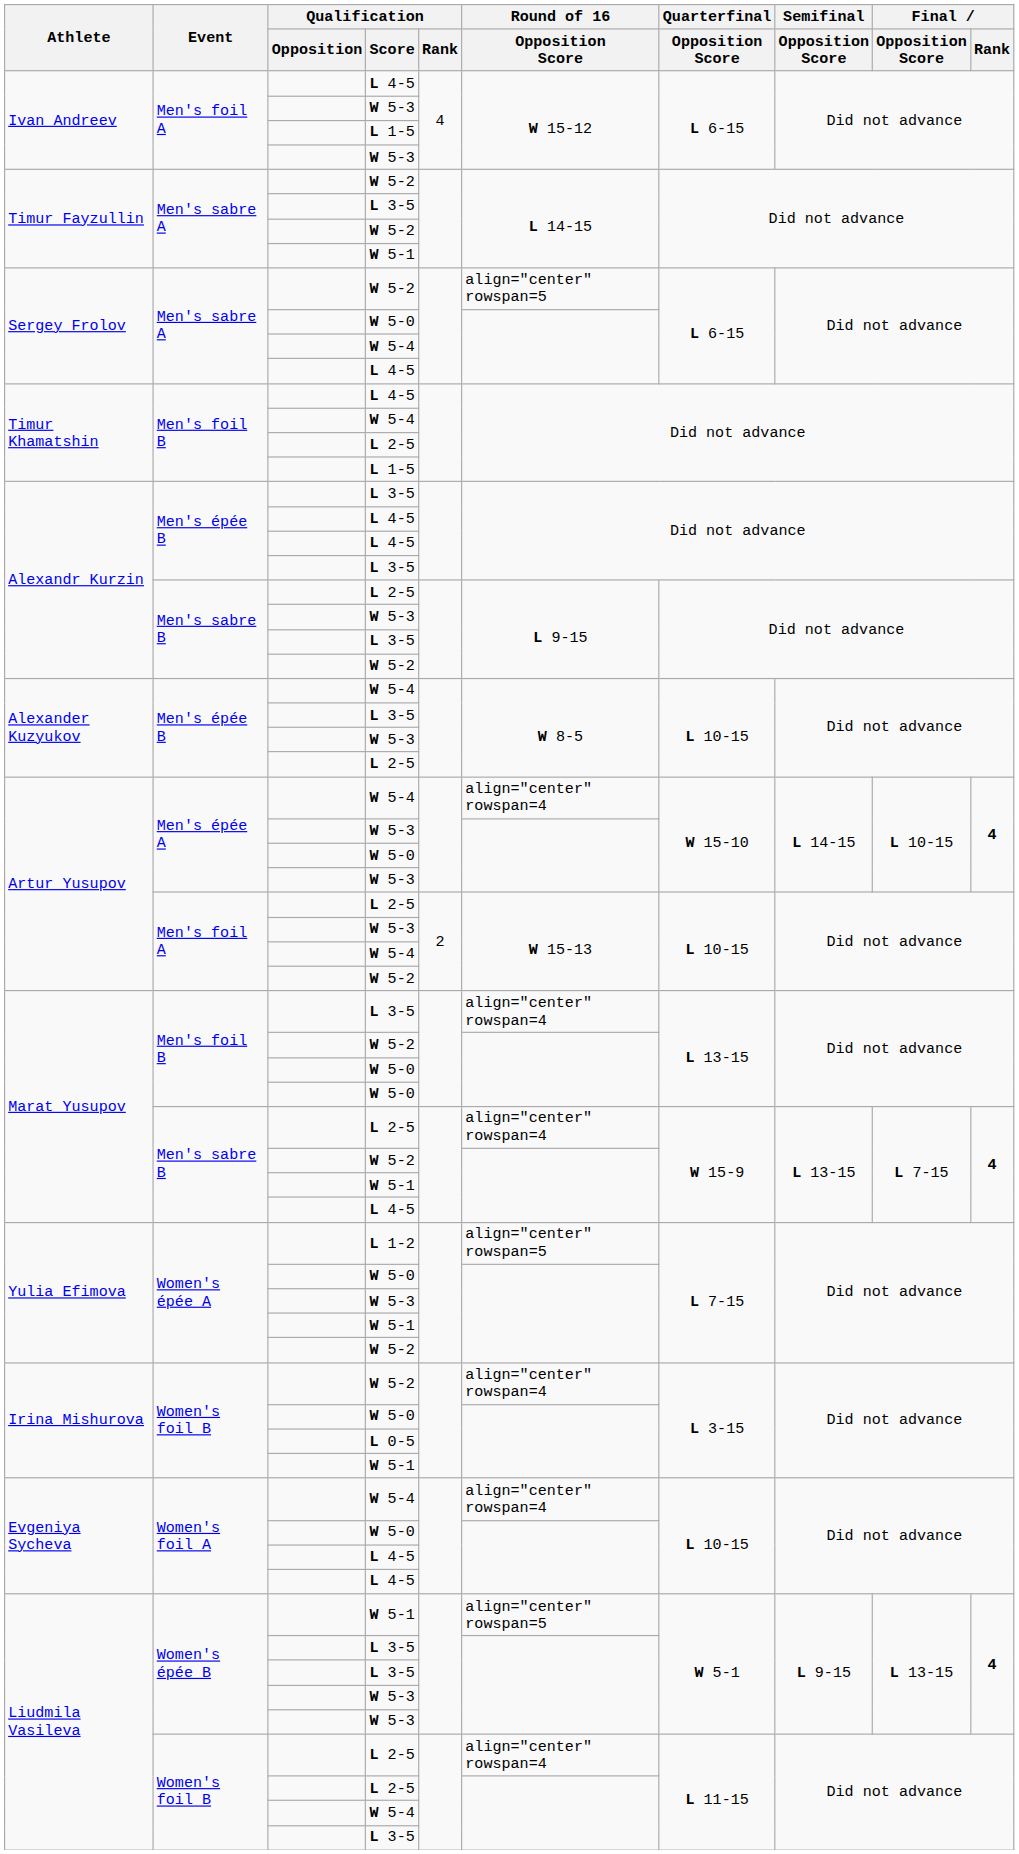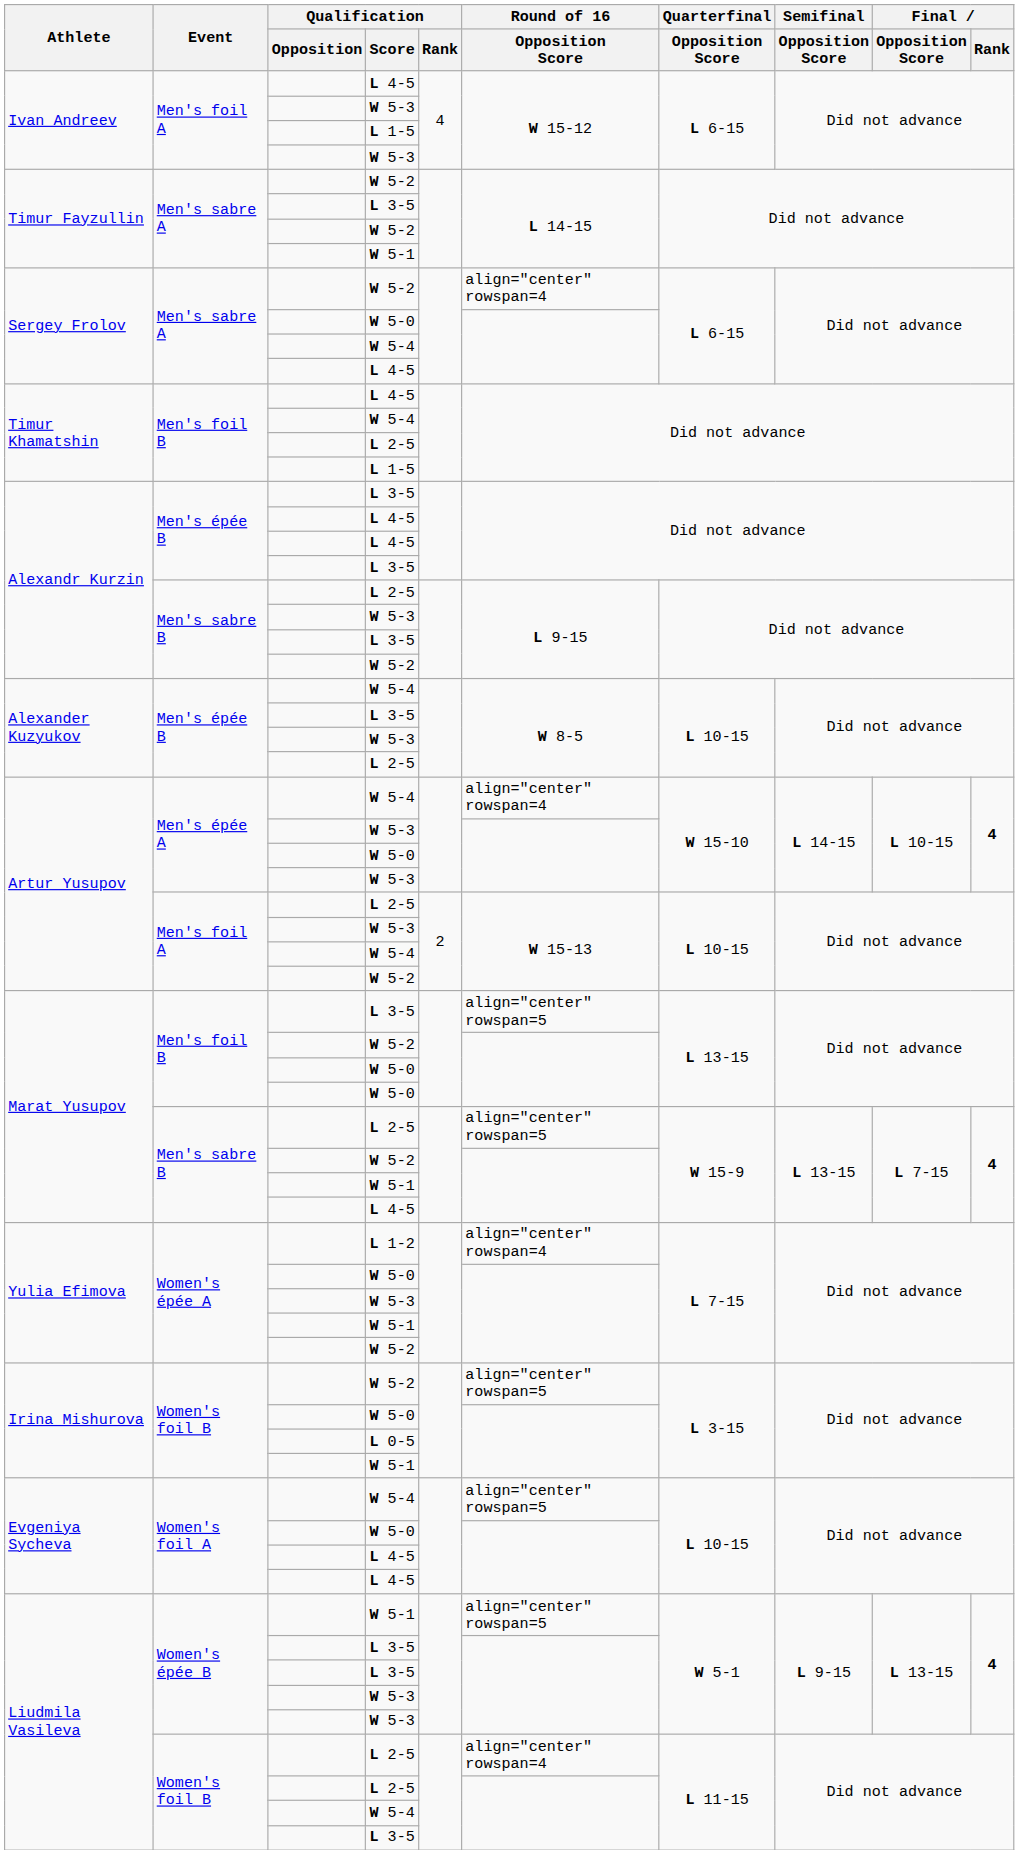Sergey Frolov / W 5-2 | Round of 16 / Opposition Score: align="center" rowspan=5 -> align="center" rowspan=4
Marat Yusupov / L 3-5 | Round of 16 / Opposition Score: align="center" rowspan=4 -> align="center" rowspan=5
Marat Yusupov / L 2-5 | Round of 16 / Opposition Score: align="center" rowspan=4 -> align="center" rowspan=5
Yulia Efimova / L 1-2 | Round of 16 / Opposition Score: align="center" rowspan=5 -> align="center" rowspan=4
Irina Mishurova / W 5-2 | Round of 16 / Opposition Score: align="center" rowspan=4 -> align="center" rowspan=5
Evgeniya Sycheva / W 5-4 | Round of 16 / Opposition Score: align="center" rowspan=4 -> align="center" rowspan=5
